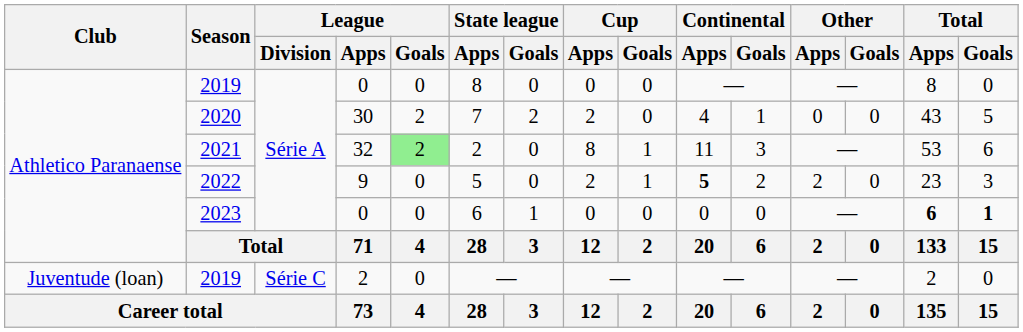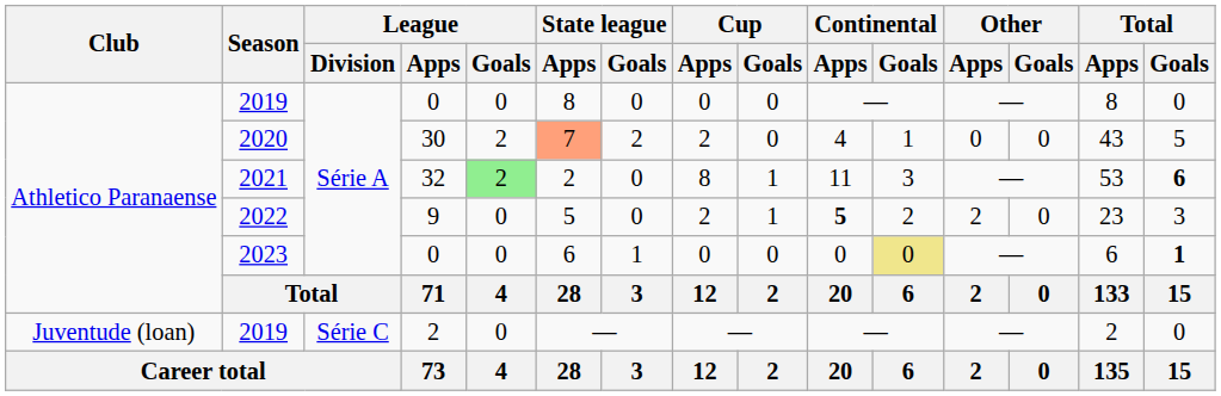2020 | State league / Apps: no background -> lightsalmon background
2021 | Total / Goals: normal -> bold
2023 | Continental / Goals: no background -> khaki background
2023 | Total / Apps: bold -> normal
